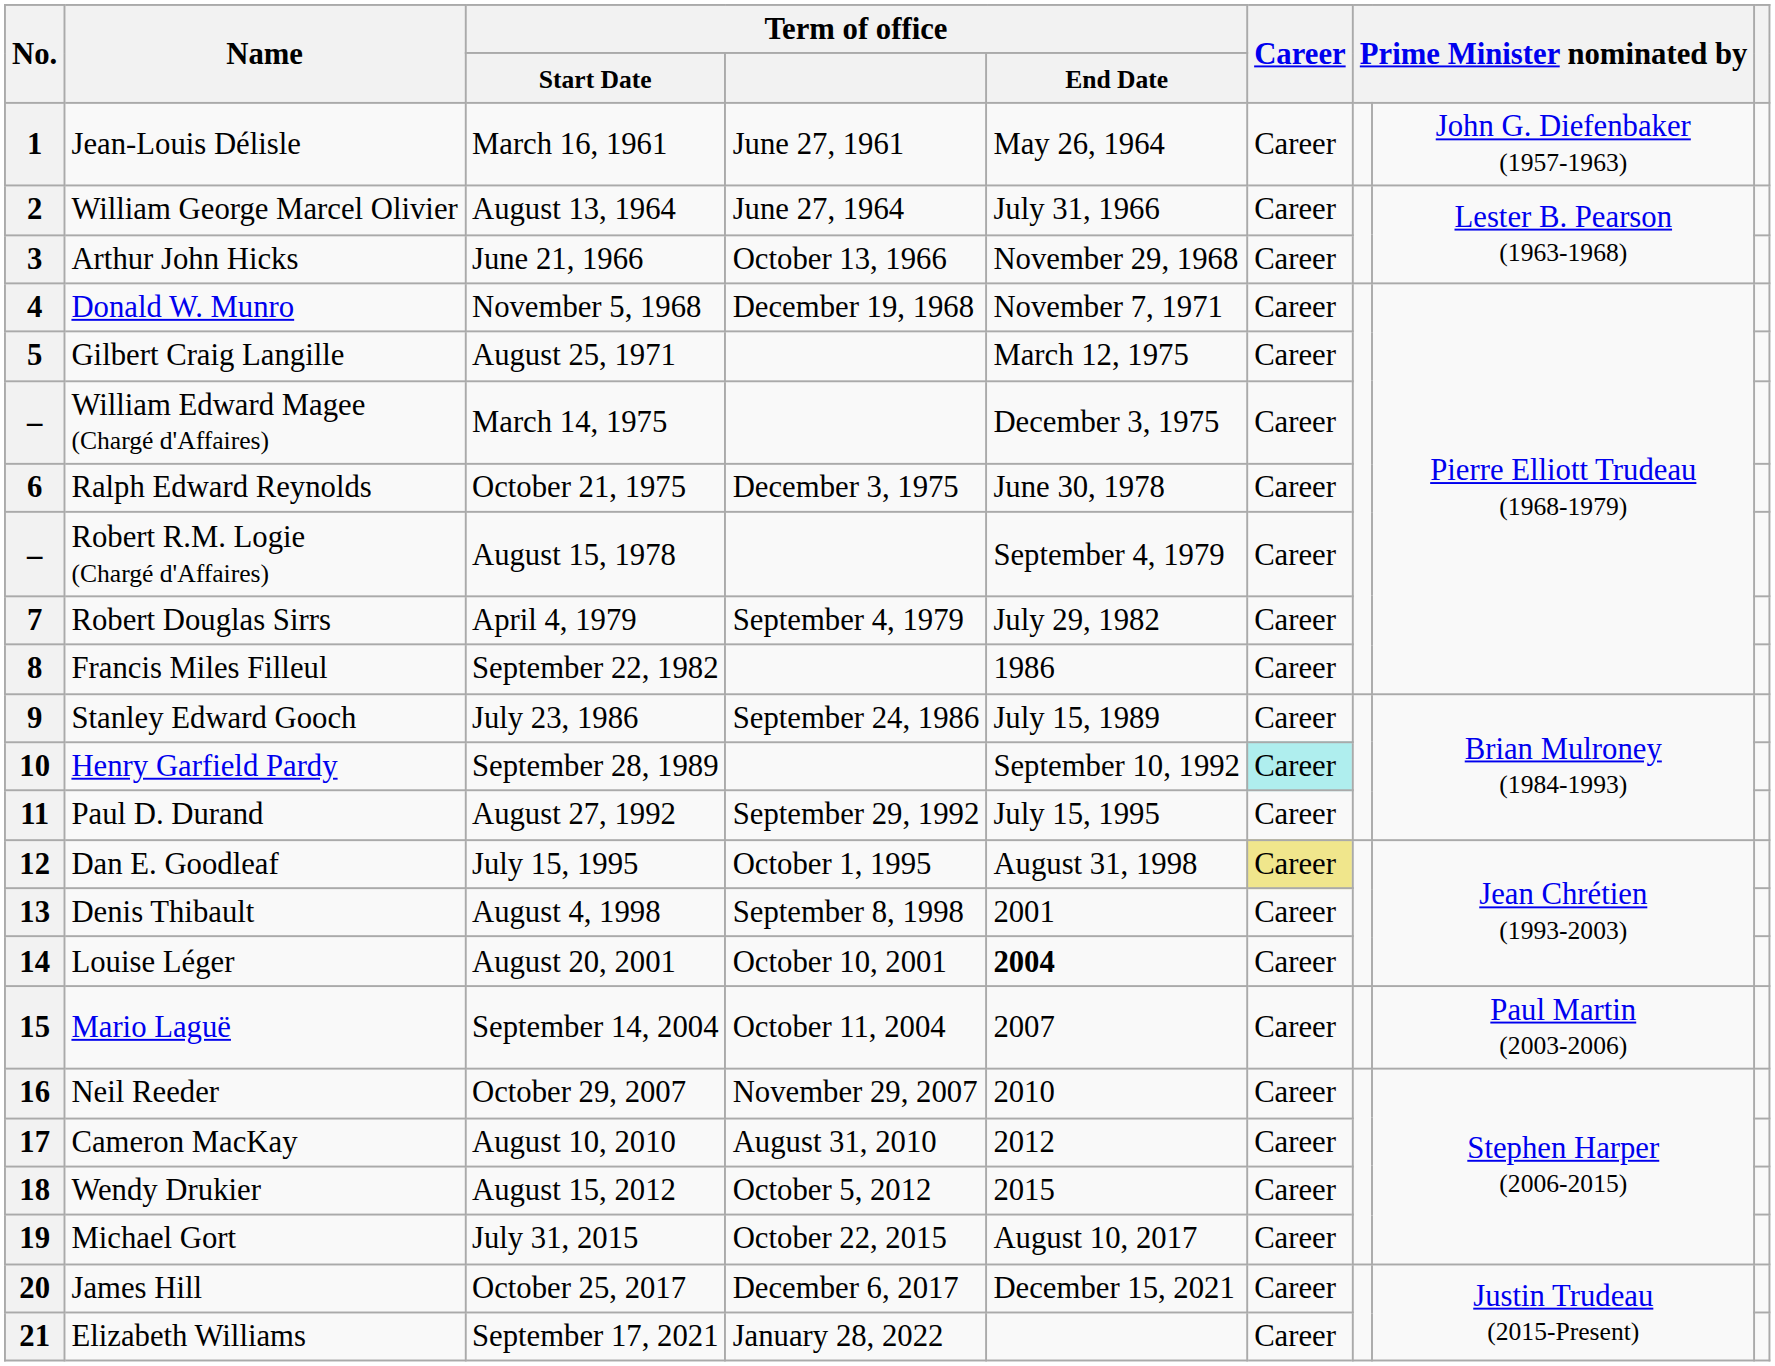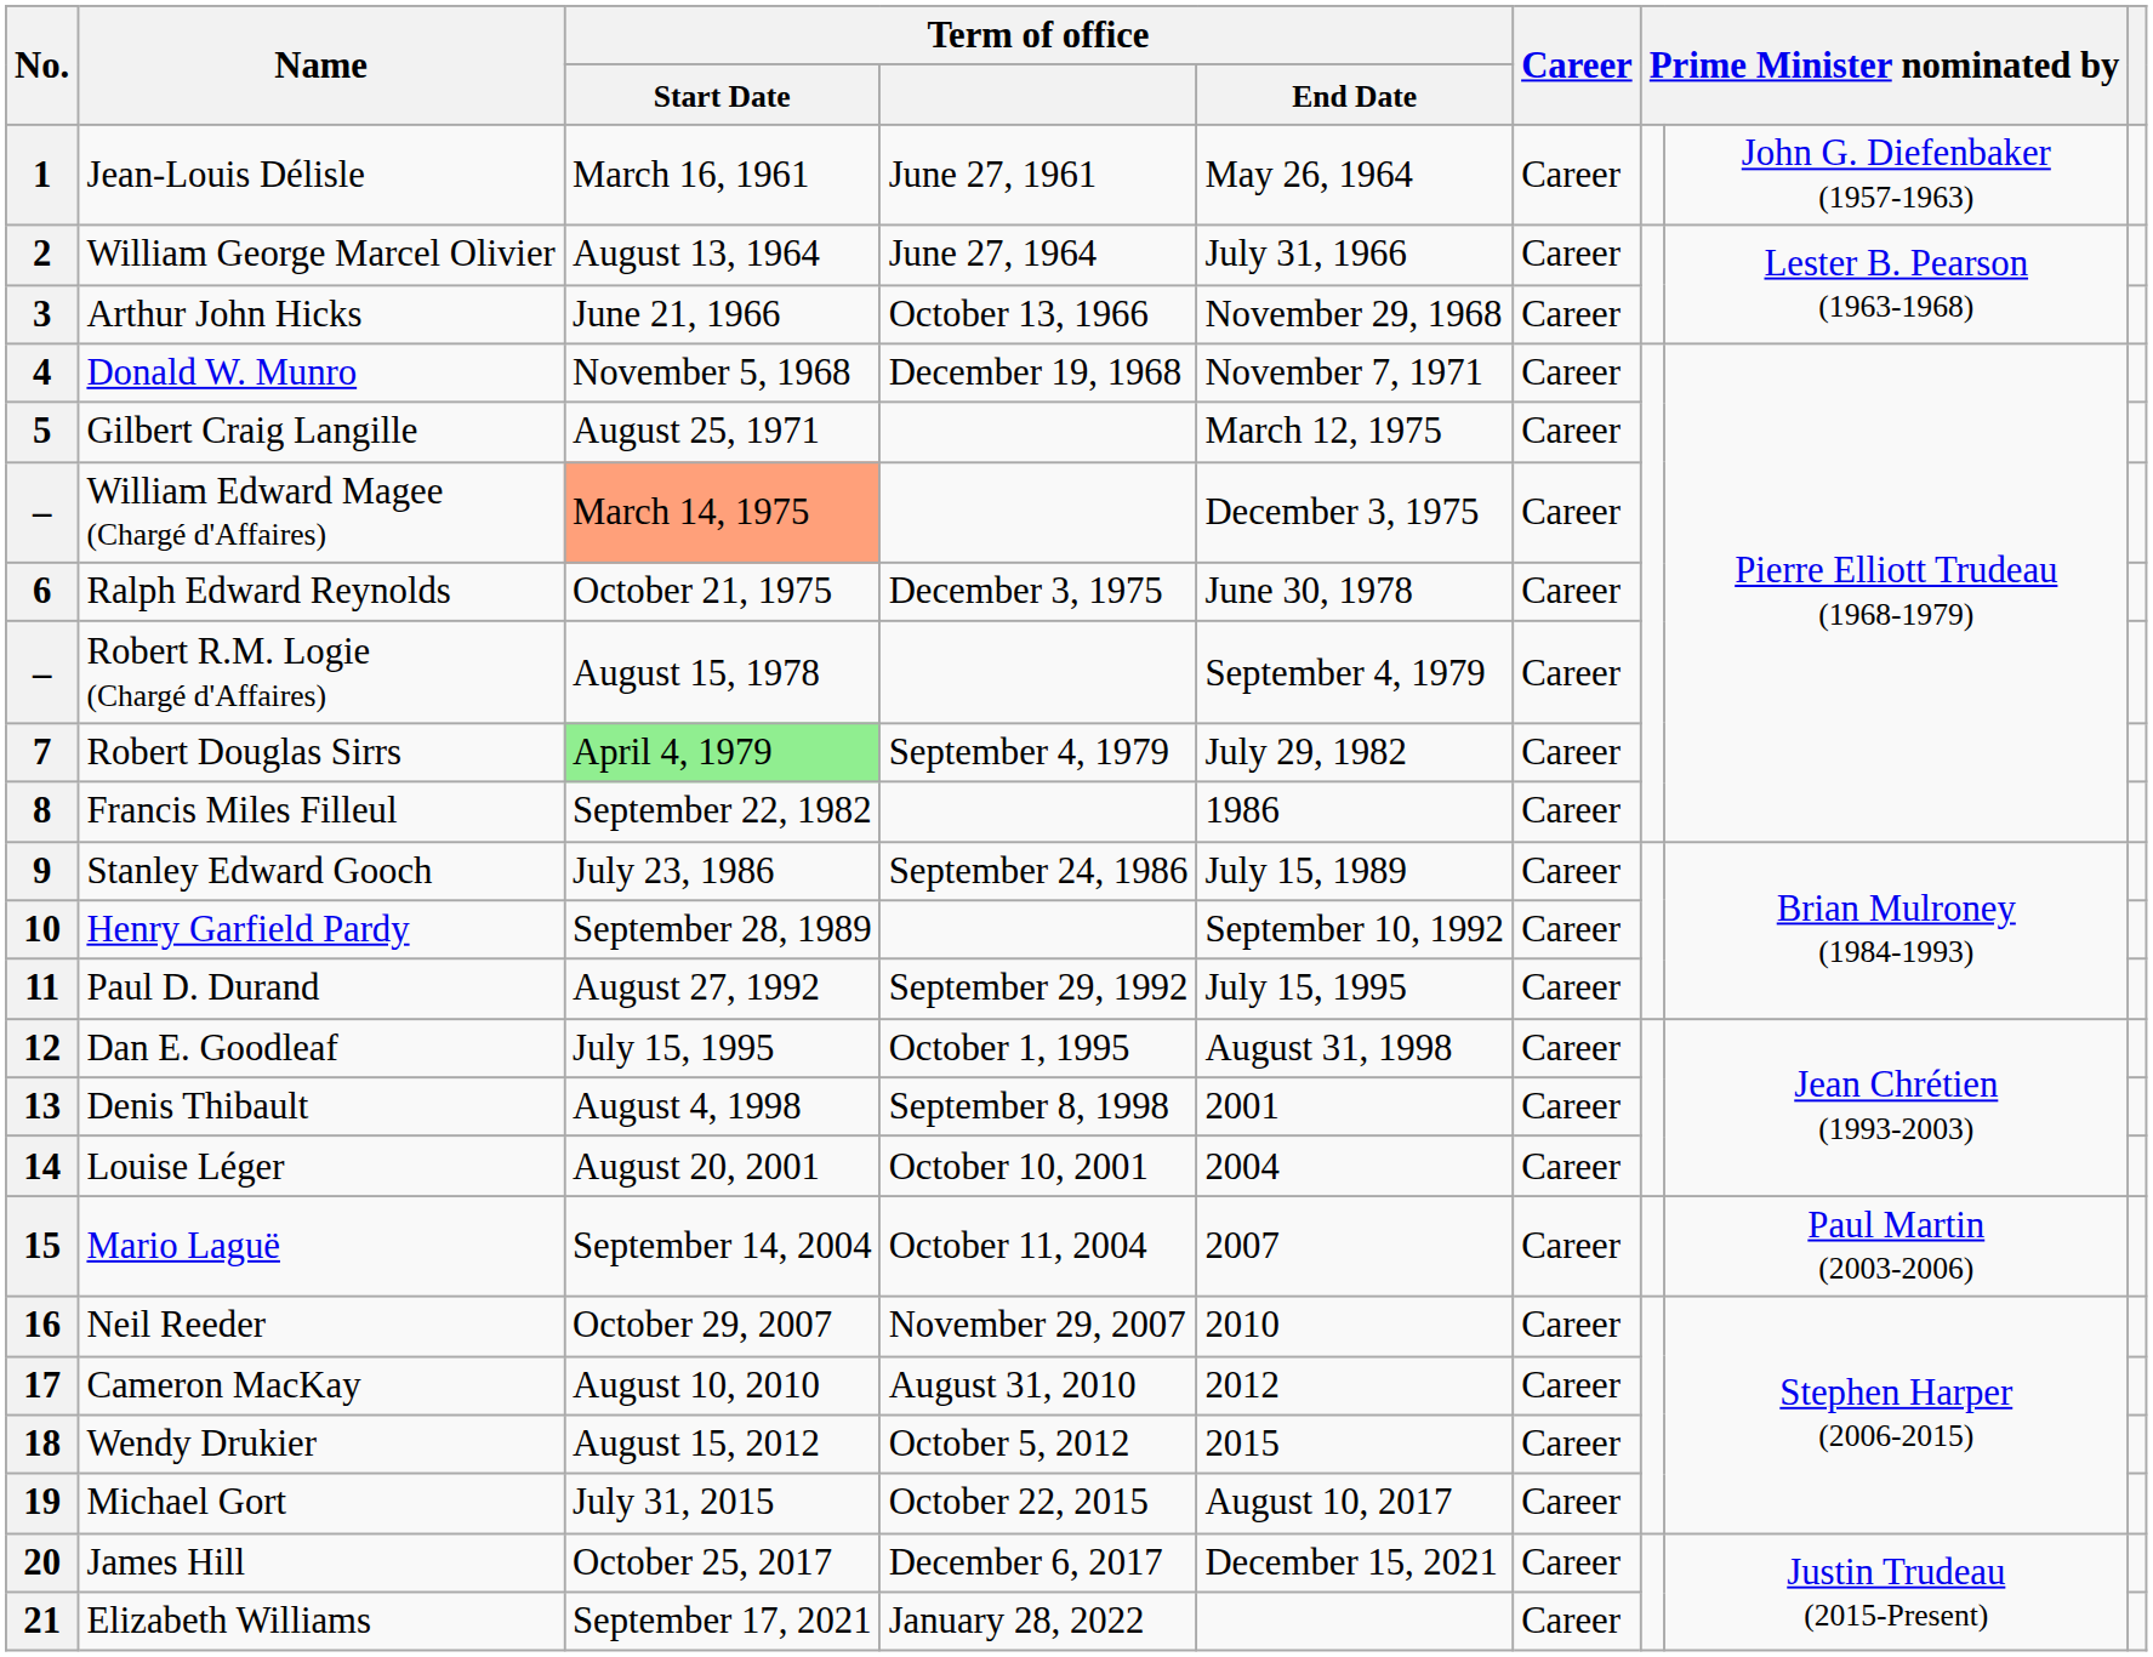– / William Edward Magee (Chargé d'Affaires) | Term of office / Start Date: no background -> lightsalmon background
7 | Term of office / Start Date: no background -> lightgreen background
10 | Career: paleturquoise background -> no background
12 | Career: khaki background -> no background
14 | Term of office / End Date: bold -> normal
